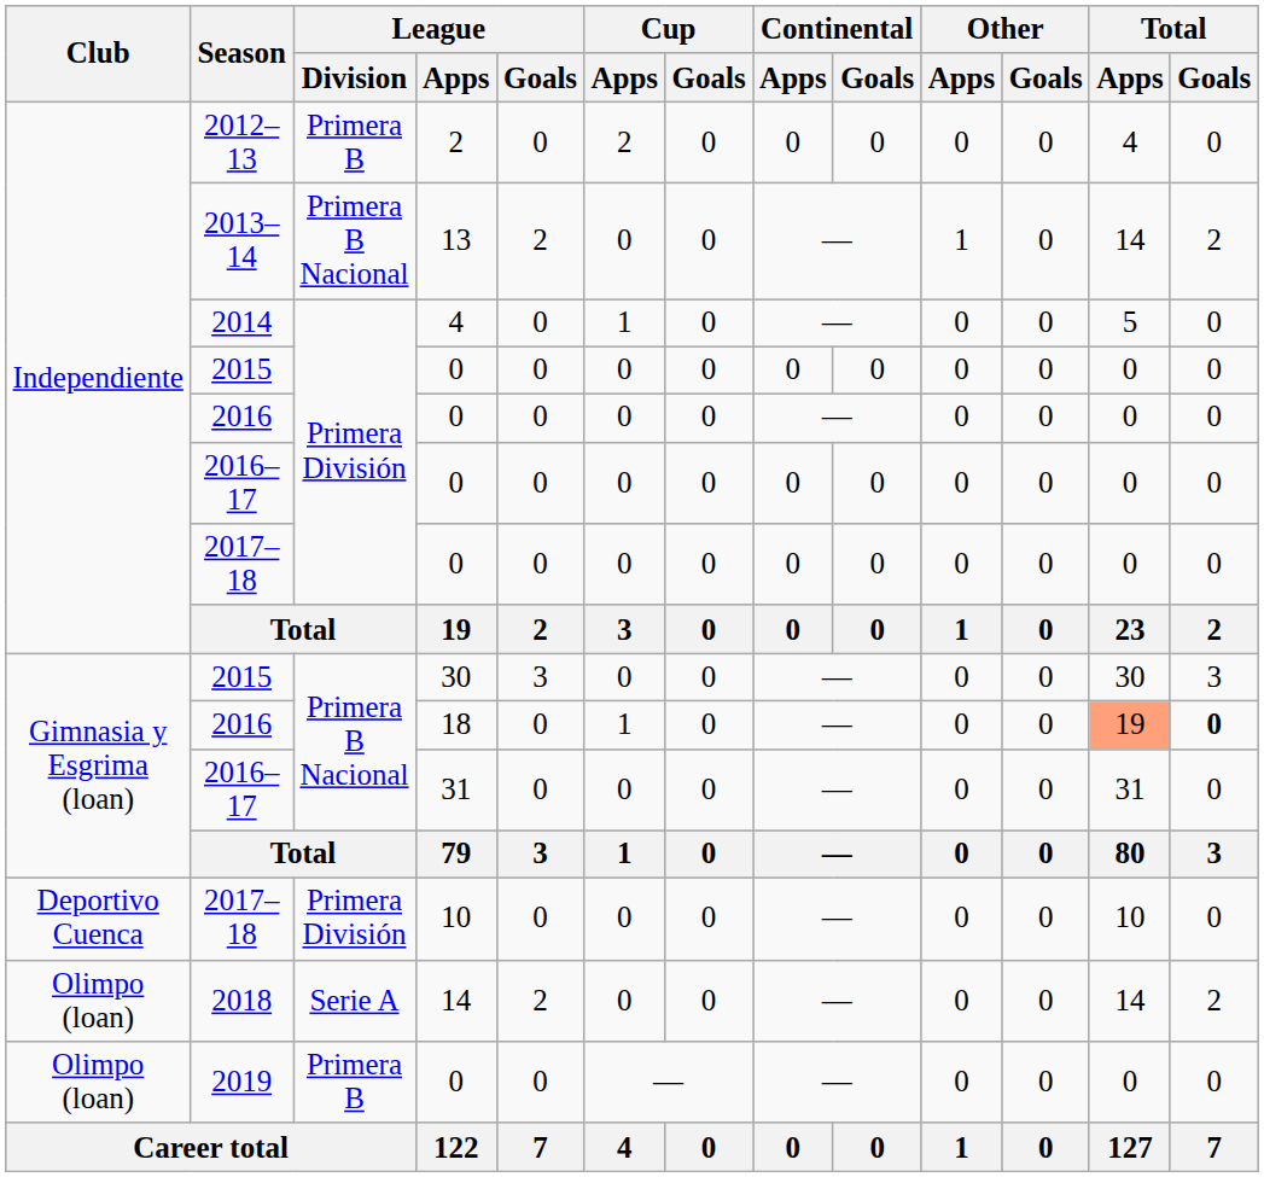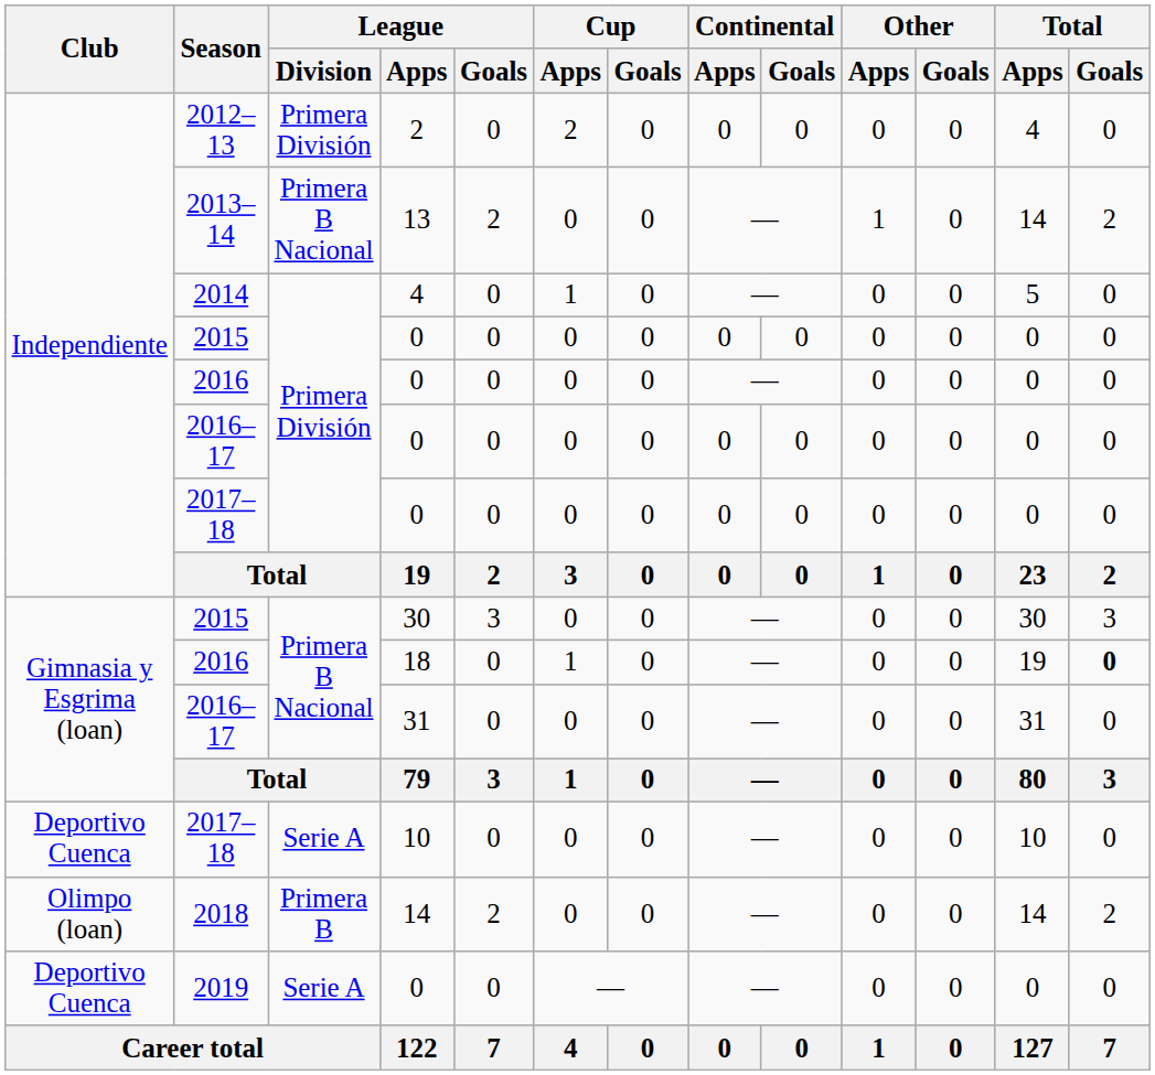2012–13 | League / Division: Primera B -> Primera División
2016 / 18 | Total / Apps: lightsalmon background -> no background
2017–18 / 10 | League / Division: Primera División -> Serie A
2018 | League / Division: Serie A -> Primera B
2019 | Club: Olimpo (loan) -> Deportivo Cuenca
2019 | League / Division: Primera B -> Serie A
